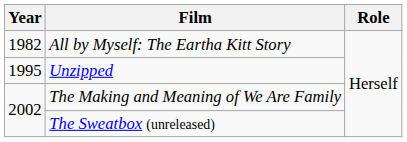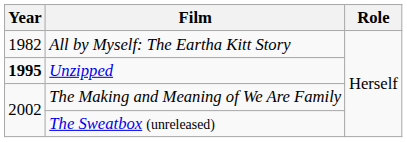Unzipped | Year: normal -> bold
